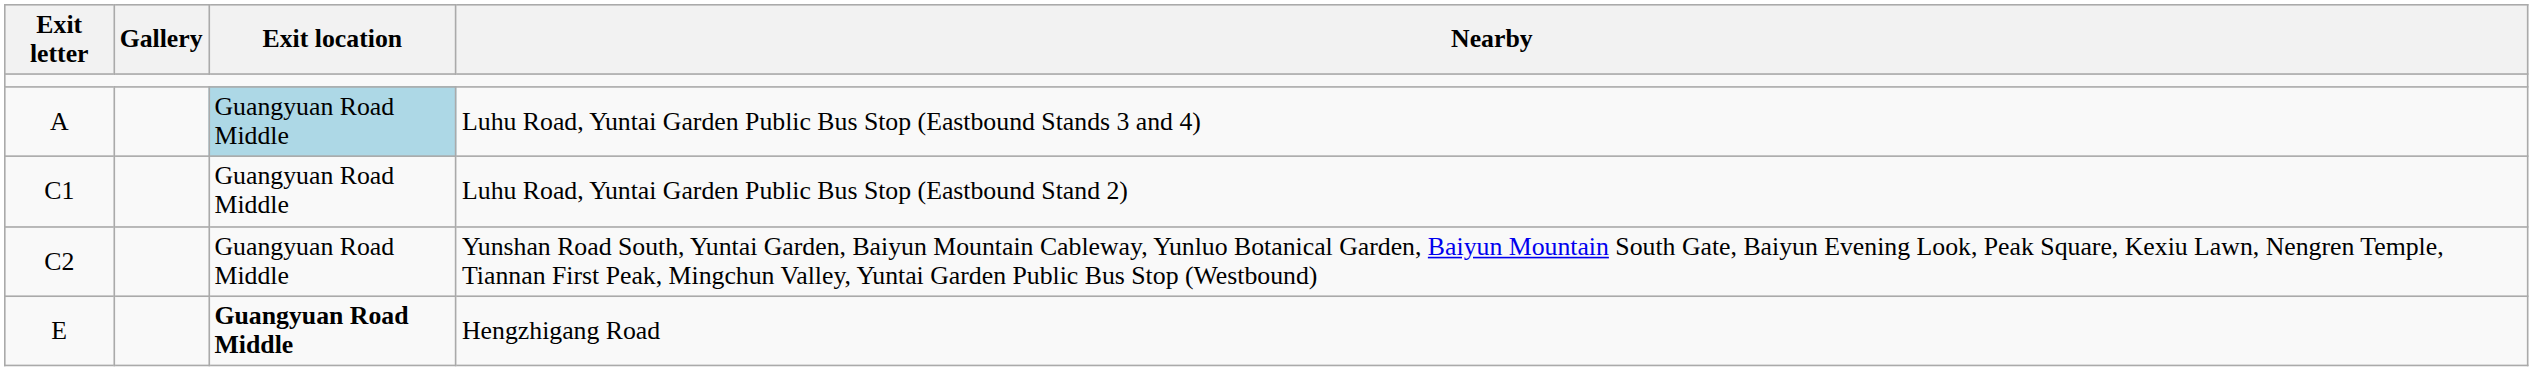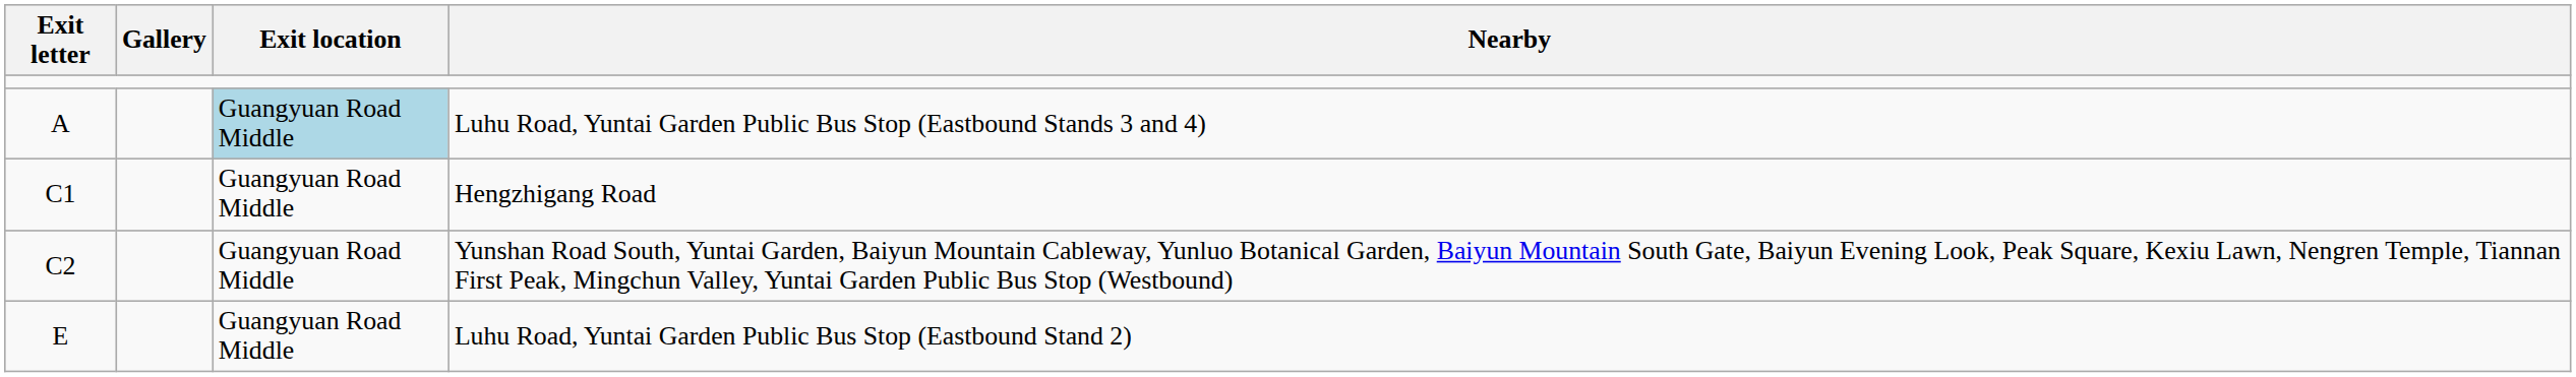C1 | Nearby: Luhu Road, Yuntai Garden Public Bus Stop (Eastbound Stand 2) -> Hengzhigang Road
E | Exit location: bold -> normal
E | Nearby: Hengzhigang Road -> Luhu Road, Yuntai Garden Public Bus Stop (Eastbound Stand 2)
